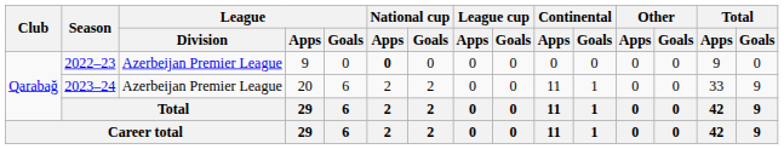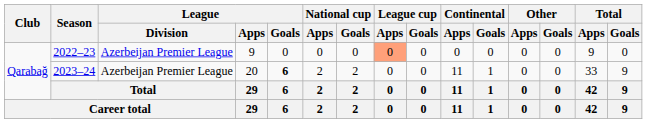2022–23 | National cup / Apps: bold -> normal
2022–23 | League cup / Apps: no background -> lightsalmon background
2023–24 | League / Goals: normal -> bold
